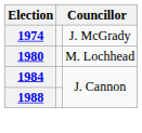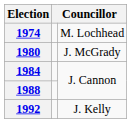1974 | column 3: J. McGrady -> M. Lochhead
1980 | column 3: M. Lochhead -> J. McGrady
+ row: 1992 | J. Kelly
